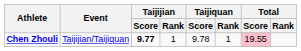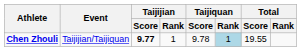Chen Zhouli | Taijiquan / Rank: no background -> lightblue background
Chen Zhouli | Total / Score: pink background -> no background
